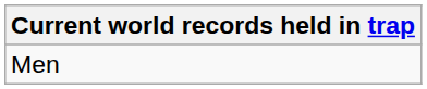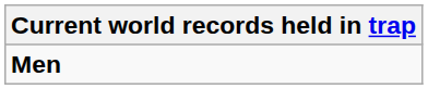Men | column 1: normal -> bold
